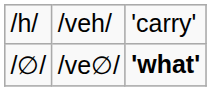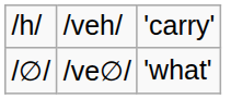/ve∅/ | column 3: bold -> normal
